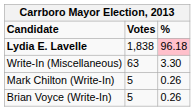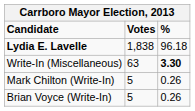Lydia E. Lavelle | %: pink background -> no background
Write-In (Miscellaneous) | %: normal -> bold
